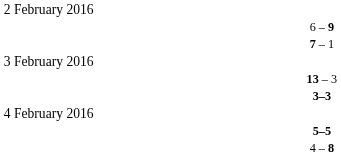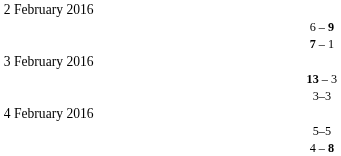3–3 | column 2: bold -> normal
5–5 | column 2: bold -> normal
